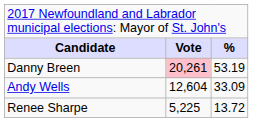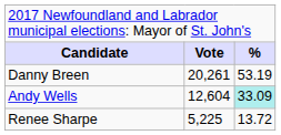Danny Breen | column 2: pink background -> no background
Andy Wells | column 3: no background -> paleturquoise background
